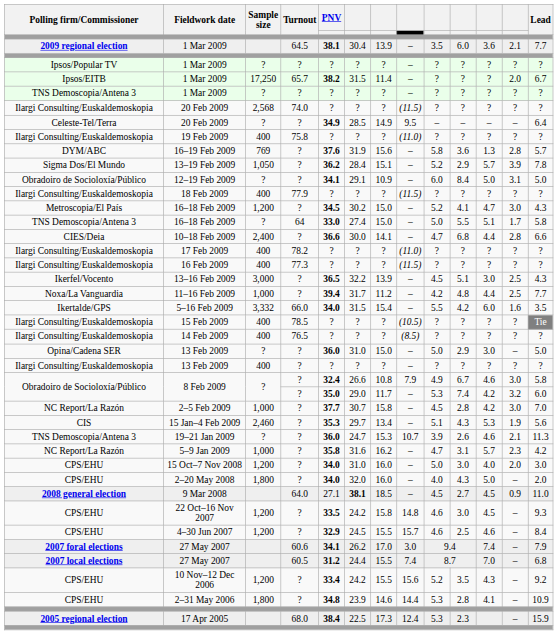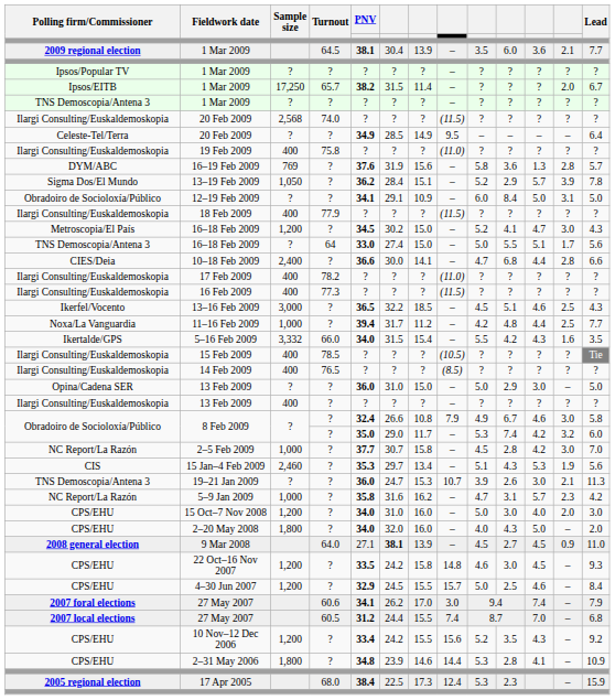TNS Demoscopia/Antena 3 / 16–18 Feb 2009 | Lead: 5.8 -> 5.6
13–16 Feb 2009 | column 7: 13.9 -> 18.5
13–16 Feb 2009 | column 11: 3.0 -> 4.6
5–16 Feb 2009 | column 11: 6.0 -> 4.3
19–21 Jan 2009 | column 11: 4.6 -> 3.0
9 Mar 2008 | column 7: 18.5 -> 13.9
4–30 Jun 2007 | column 9: 4.6 -> 5.0
